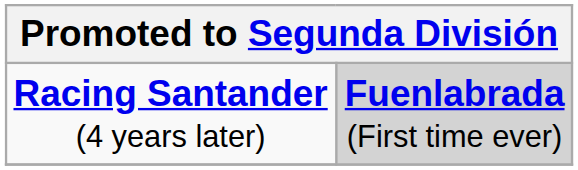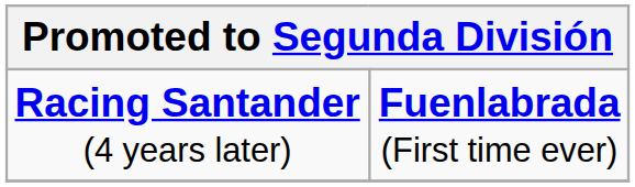Racing Santander (4 years later) | column 2: lightgrey background -> no background
